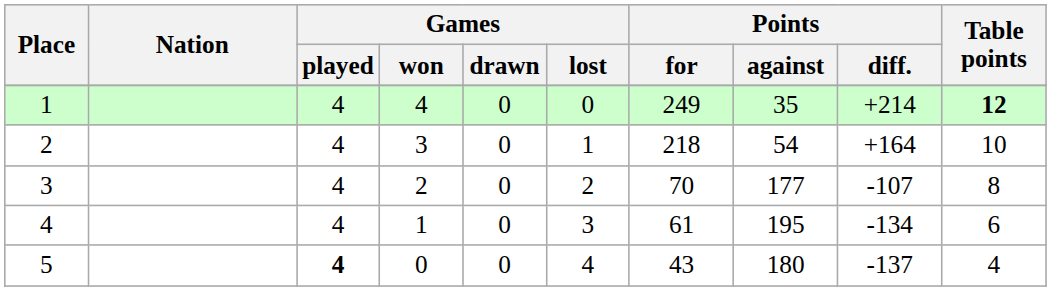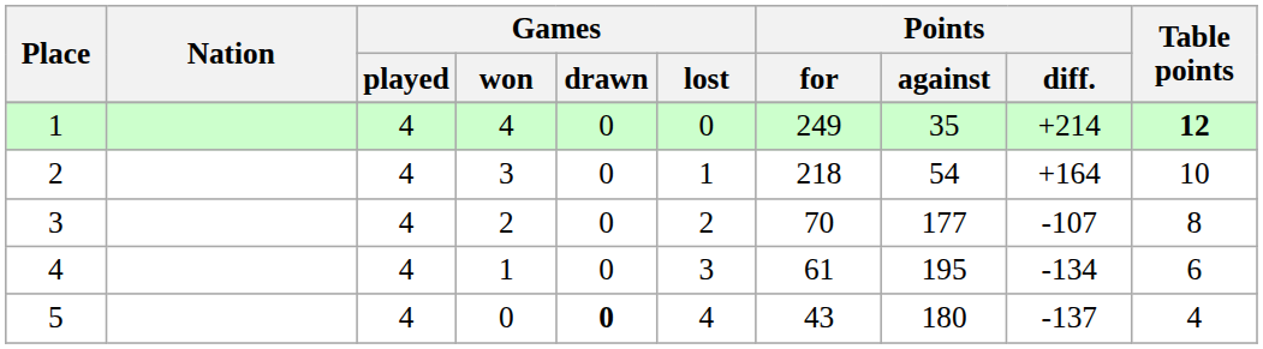5 | Games / played: bold -> normal
5 | Games / drawn: normal -> bold
